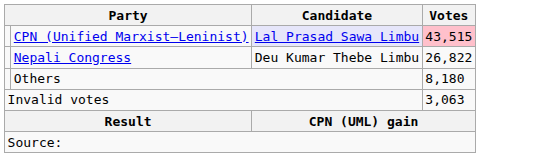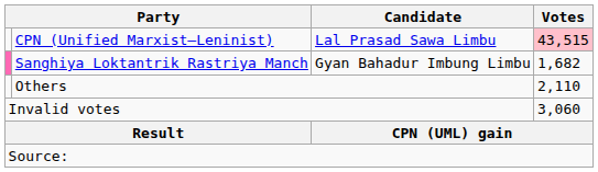CPN (Unified Marxist–Leninist) | Candidate: lavender background -> no background
- row: Nepali Congress | Deu Kumar Thebe Limbu | 26,822
+ row: Sanghiya Loktantrik Rastriya Manch | Gyan Bahadur Imbung Limbu | 1,682
Others | Votes: 8,180 -> 2,110
Invalid votes | Votes: 3,063 -> 3,060
